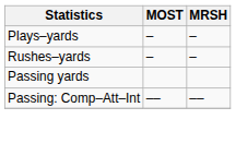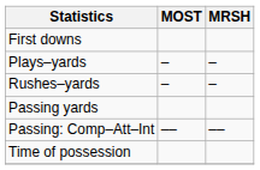+ row: First downs
+ row: Time of possession
